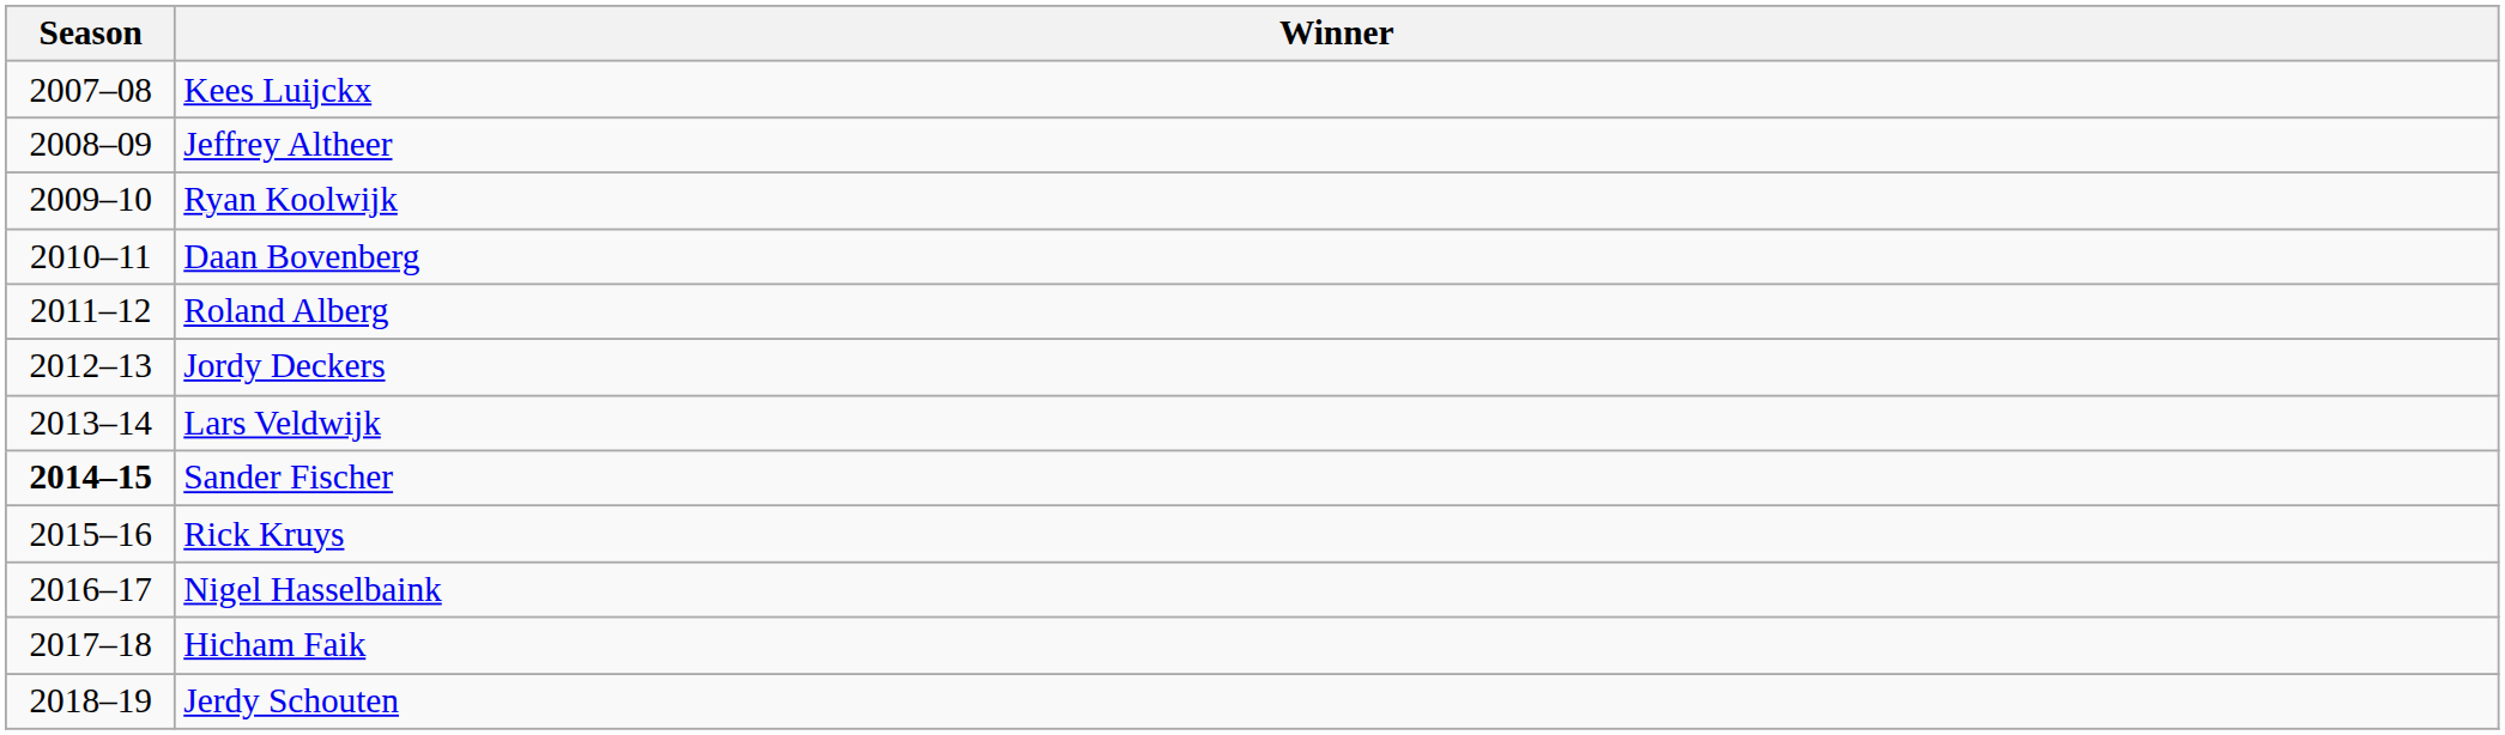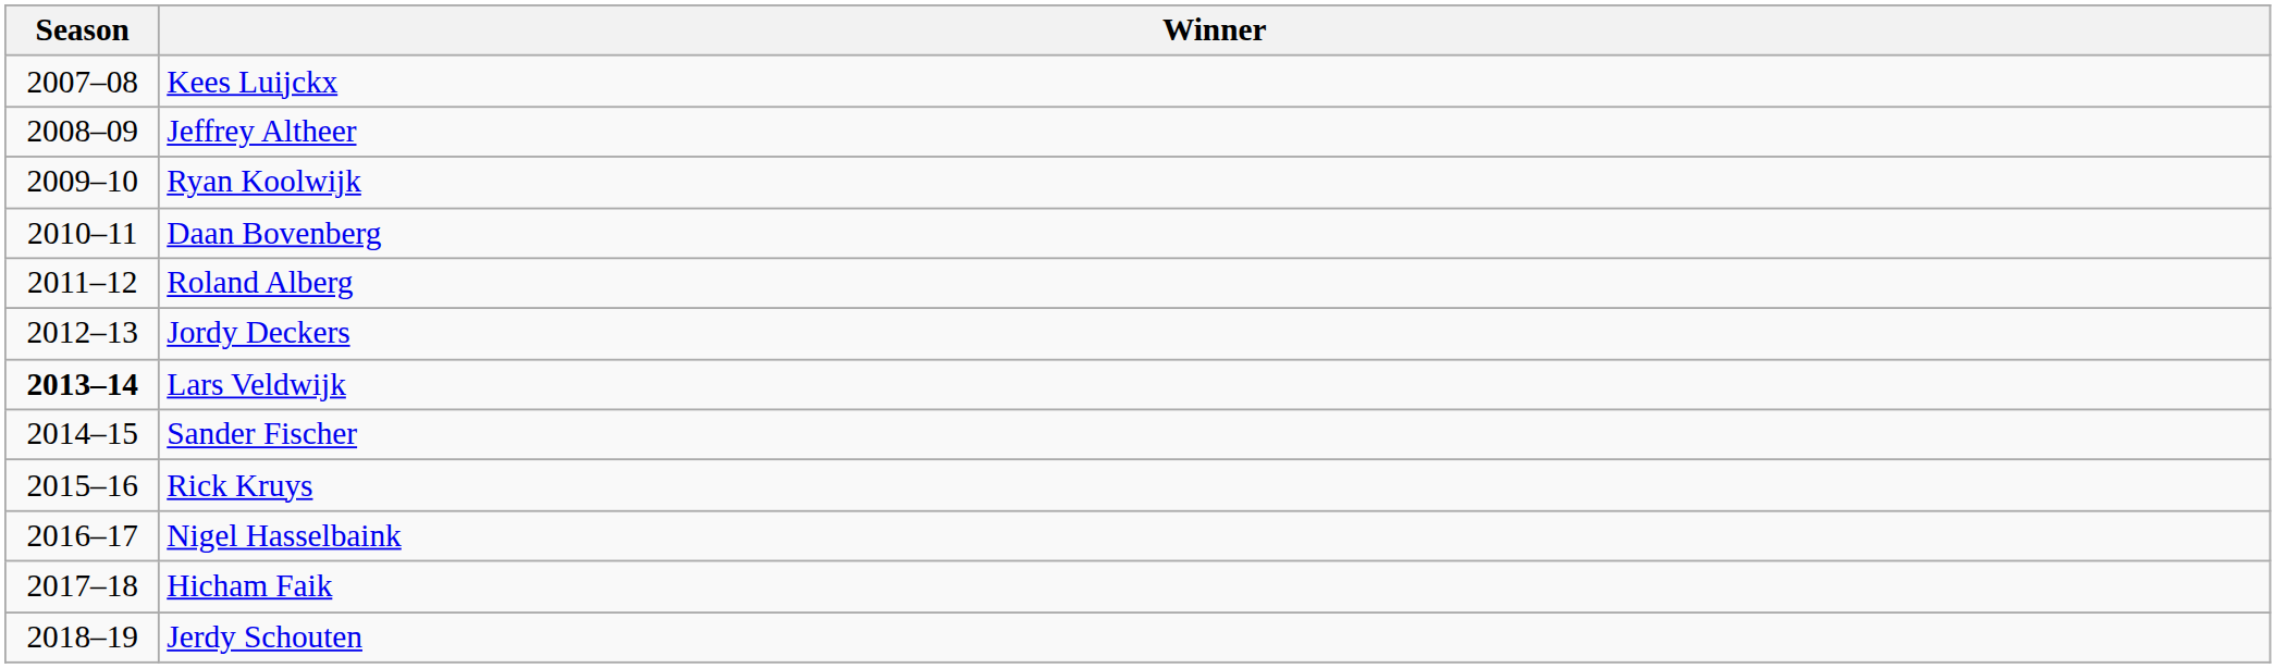Lars Veldwijk | Season: normal -> bold
Sander Fischer | Season: bold -> normal
